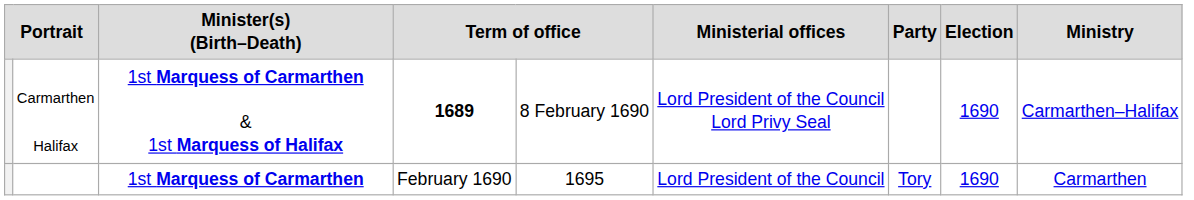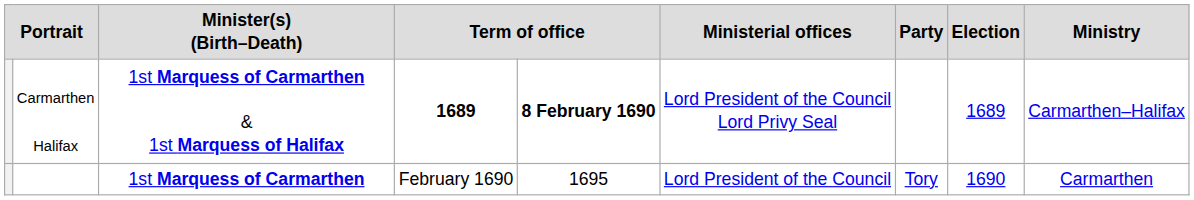Carmarthen Halifax | column 5: normal -> bold
Carmarthen Halifax | Election: 1690 -> 1689
